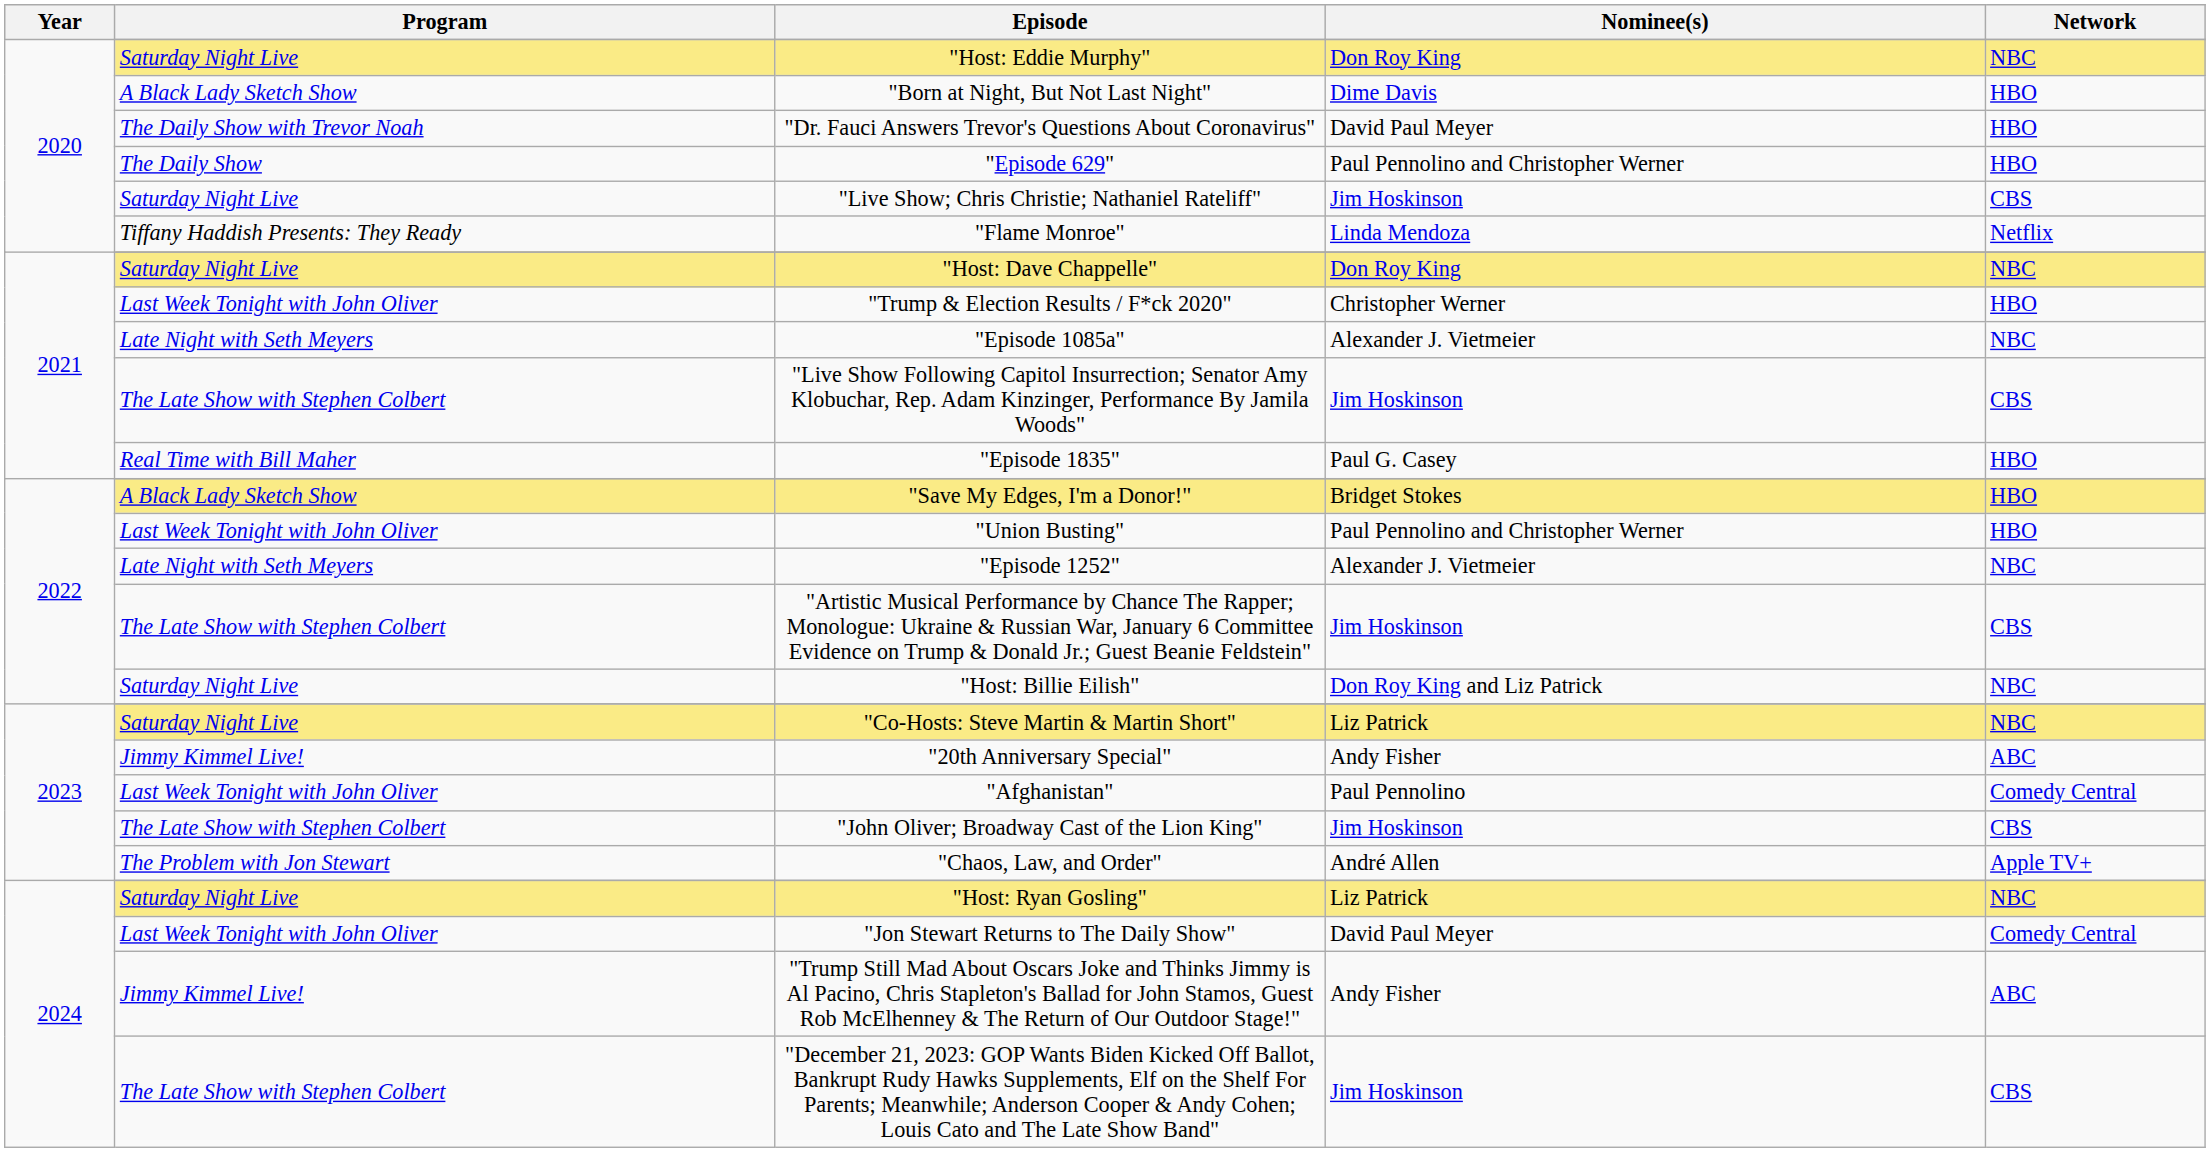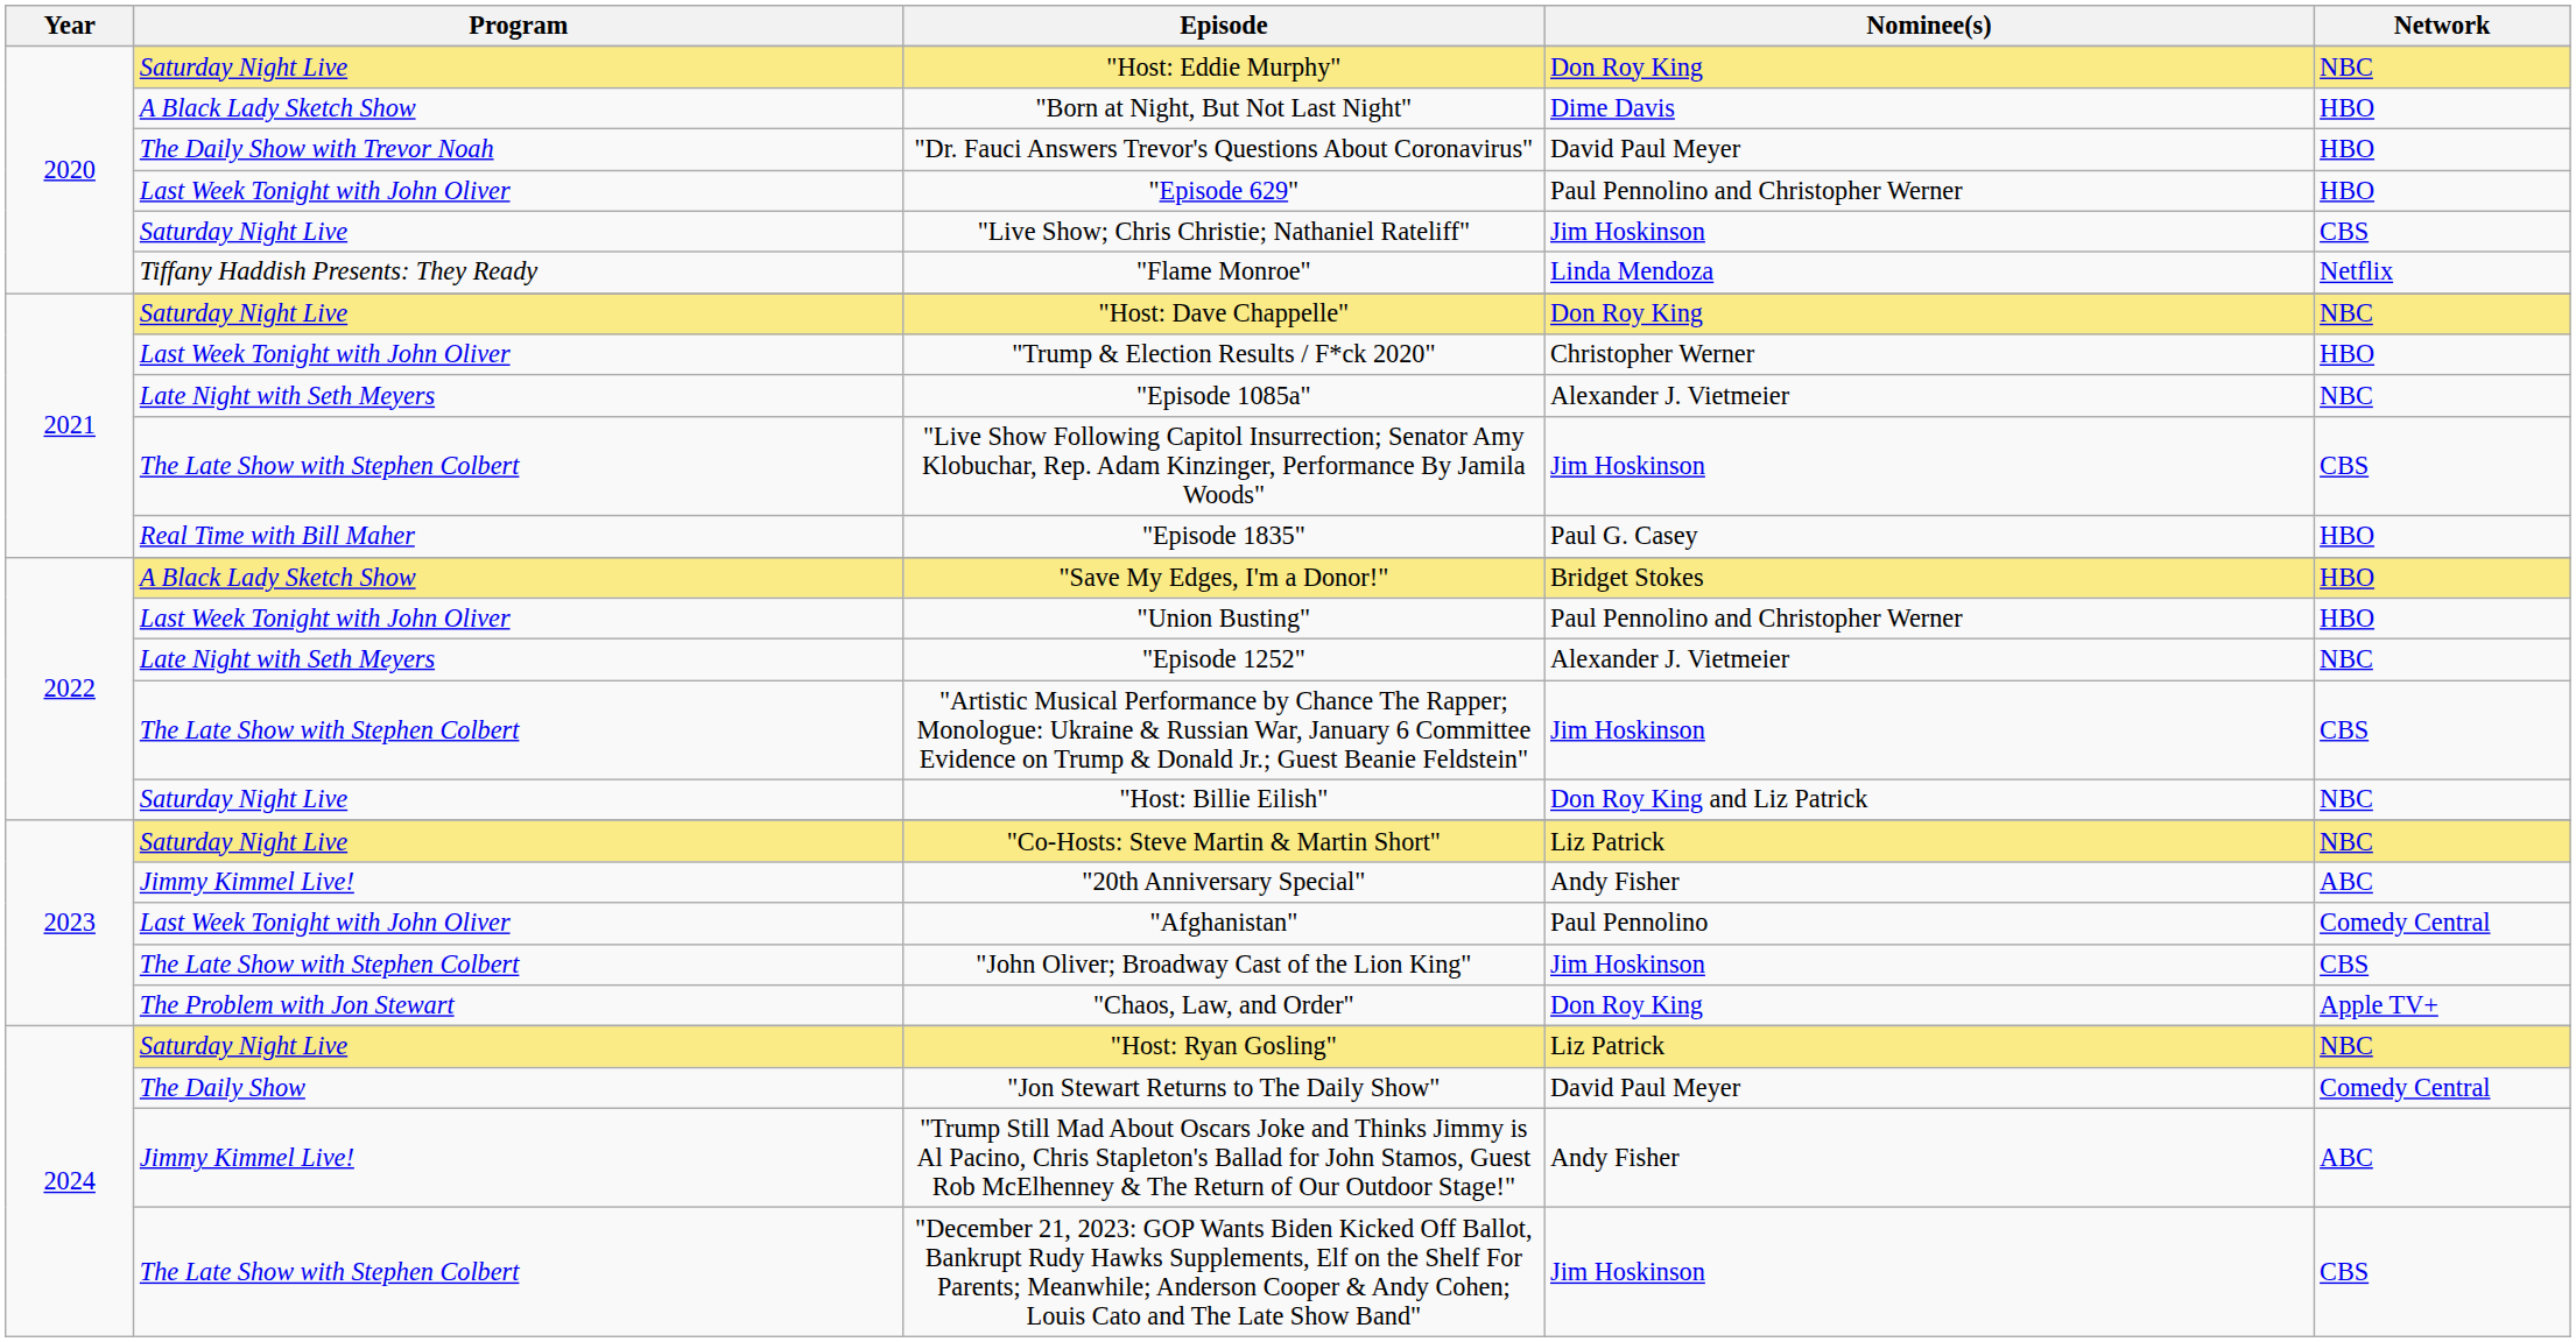"Episode 629" | Program: The Daily Show -> Last Week Tonight with John Oliver
"Chaos, Law, and Order" | Nominee(s): André Allen -> Don Roy King
"Jon Stewart Returns to The Daily Show" | Program: Last Week Tonight with John Oliver -> The Daily Show
